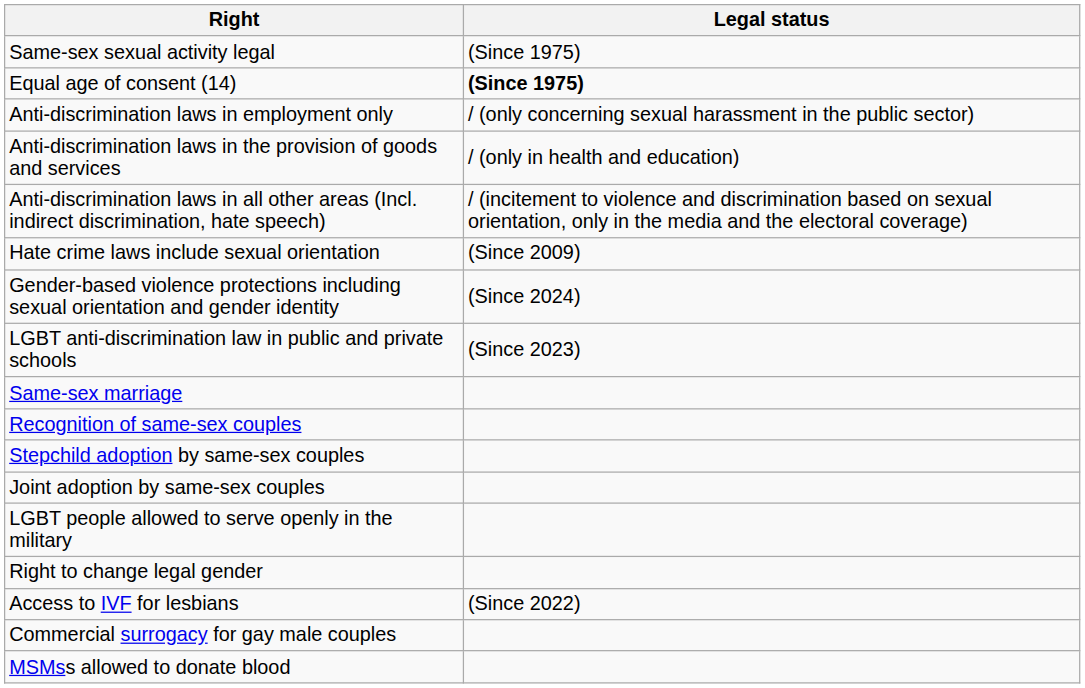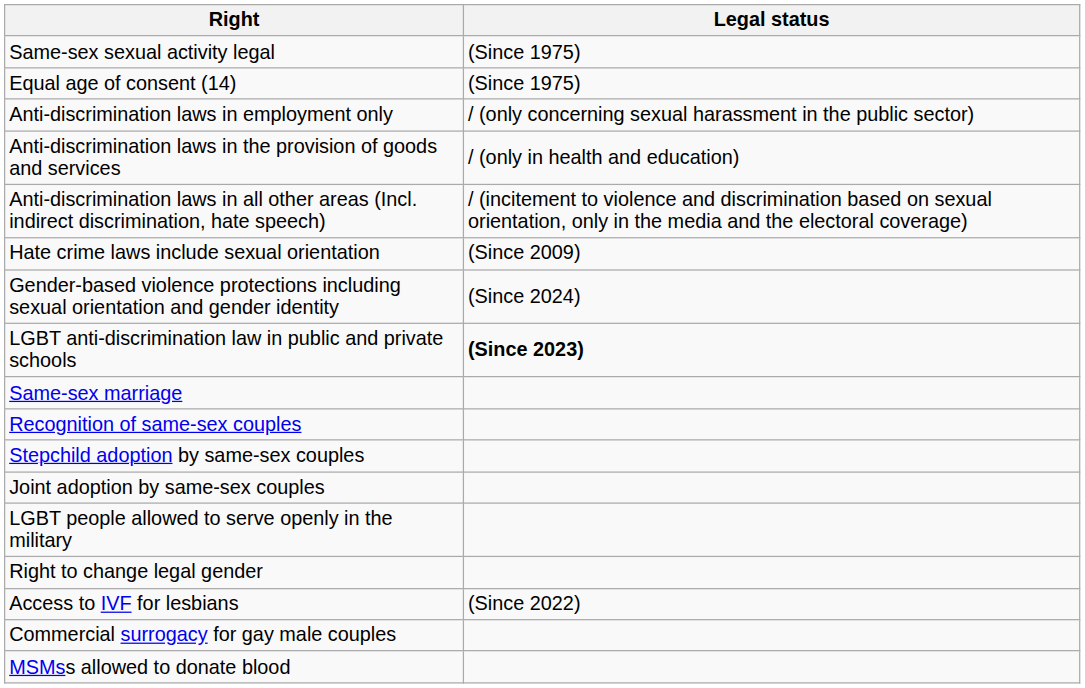Equal age of consent (14) | Legal status: bold -> normal
LGBT anti-discrimination law in public and private schools | Legal status: normal -> bold
